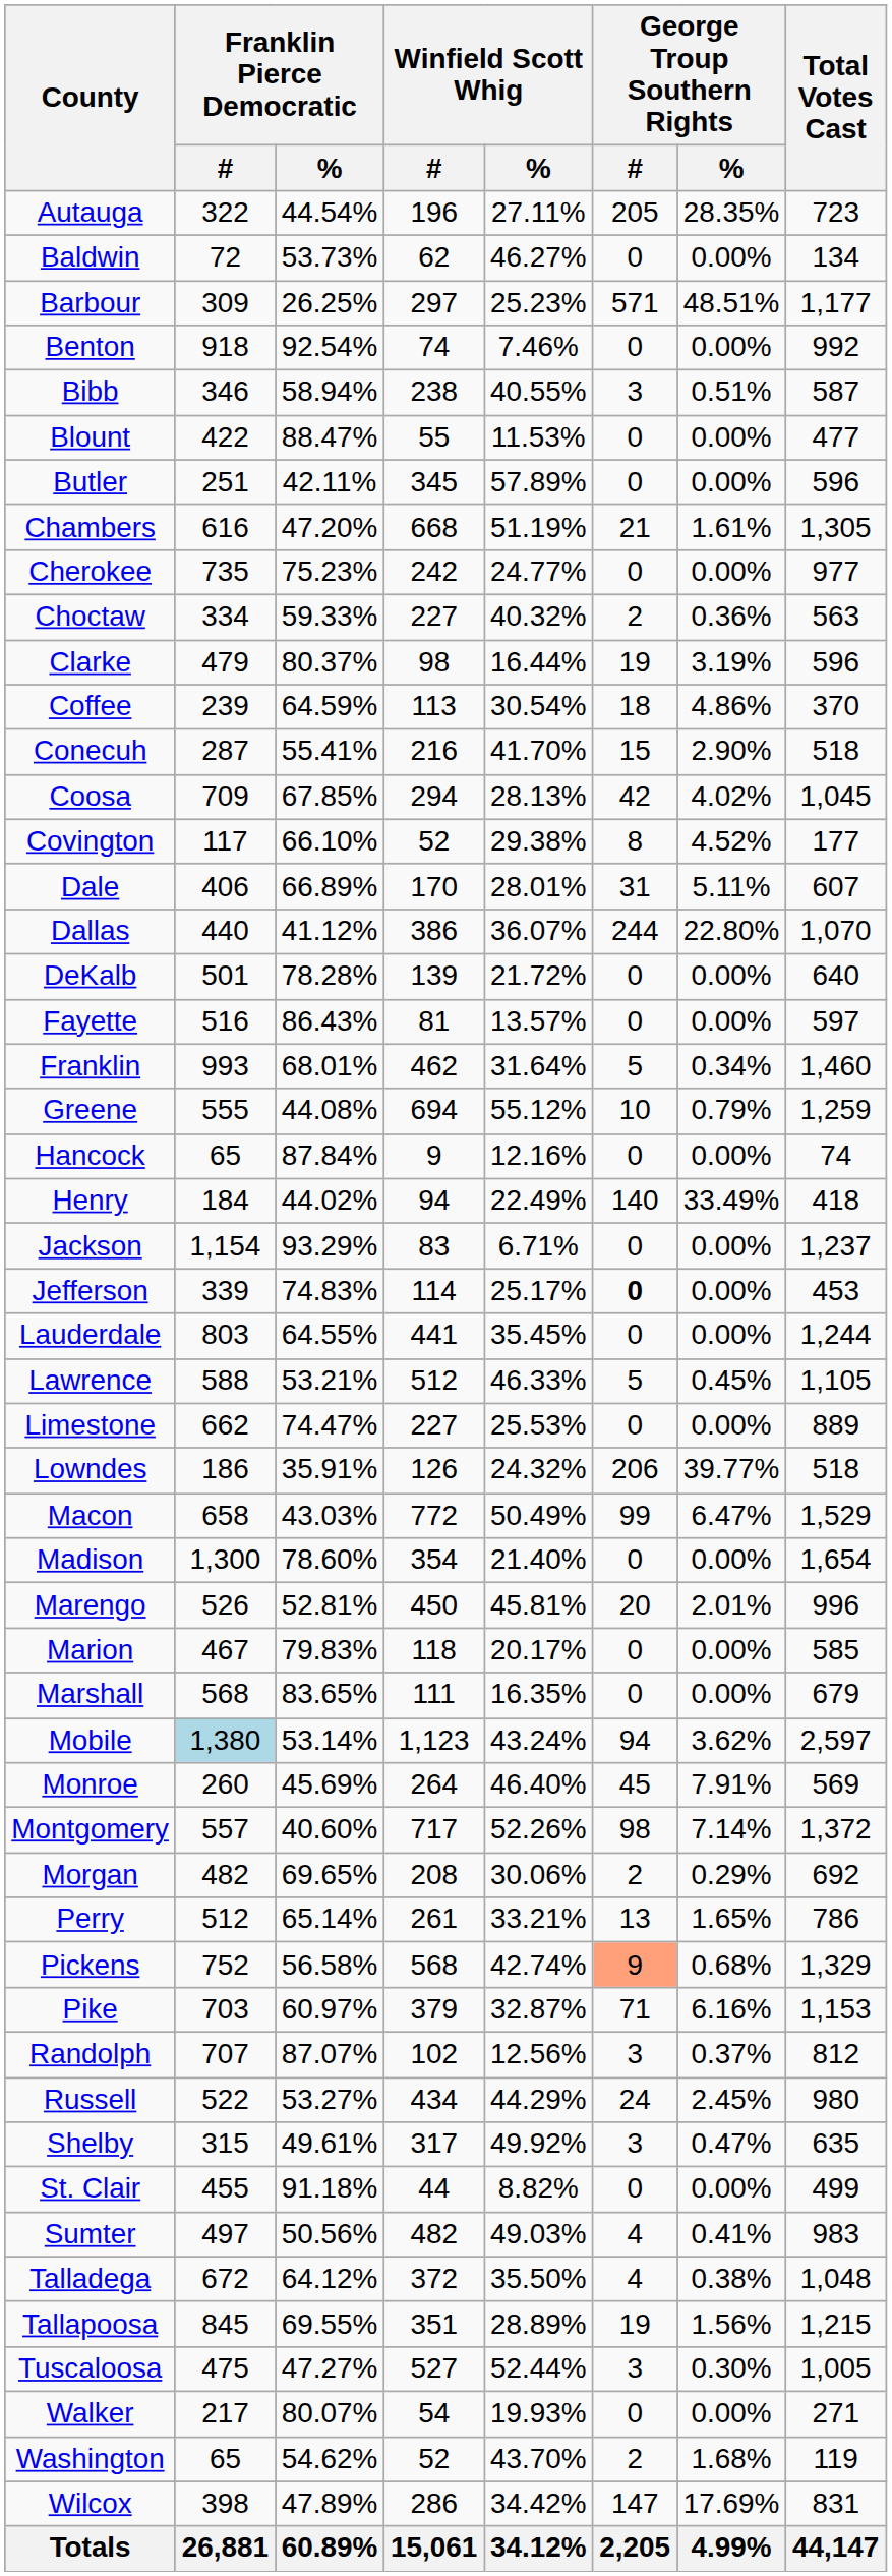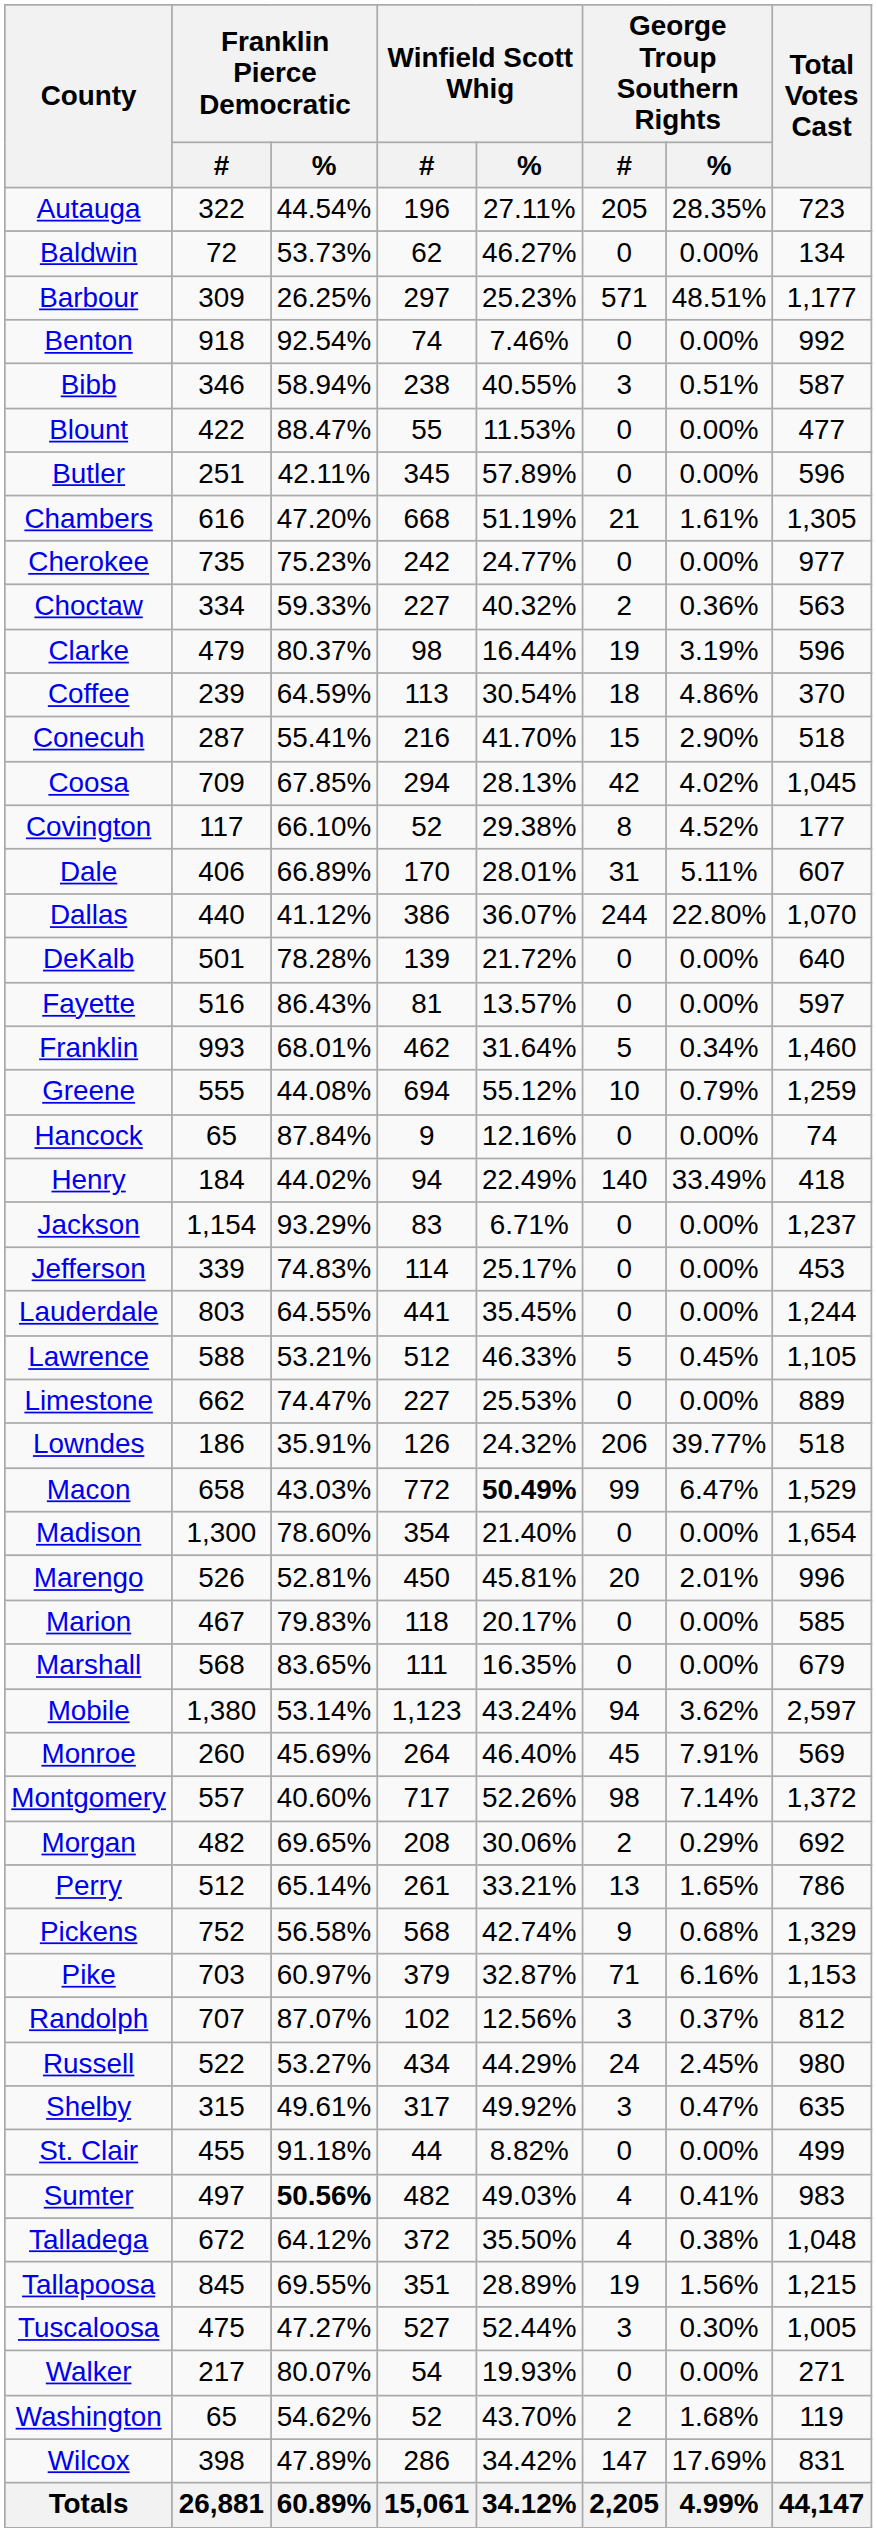Jefferson | George Troup Southern Rights / #: bold -> normal
Macon | Winfield Scott Whig / %: normal -> bold
Mobile | Franklin Pierce Democratic / #: lightblue background -> no background
Pickens | George Troup Southern Rights / #: lightsalmon background -> no background
Sumter | Franklin Pierce Democratic / %: normal -> bold
